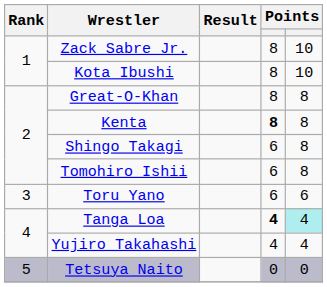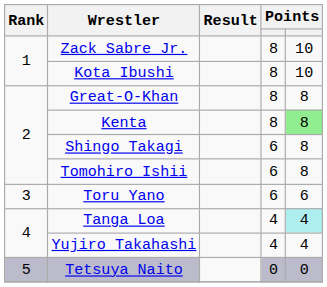Kenta | column 4: bold -> normal
Kenta | column 5: no background -> lightgreen background
Tanga Loa | column 4: bold -> normal
